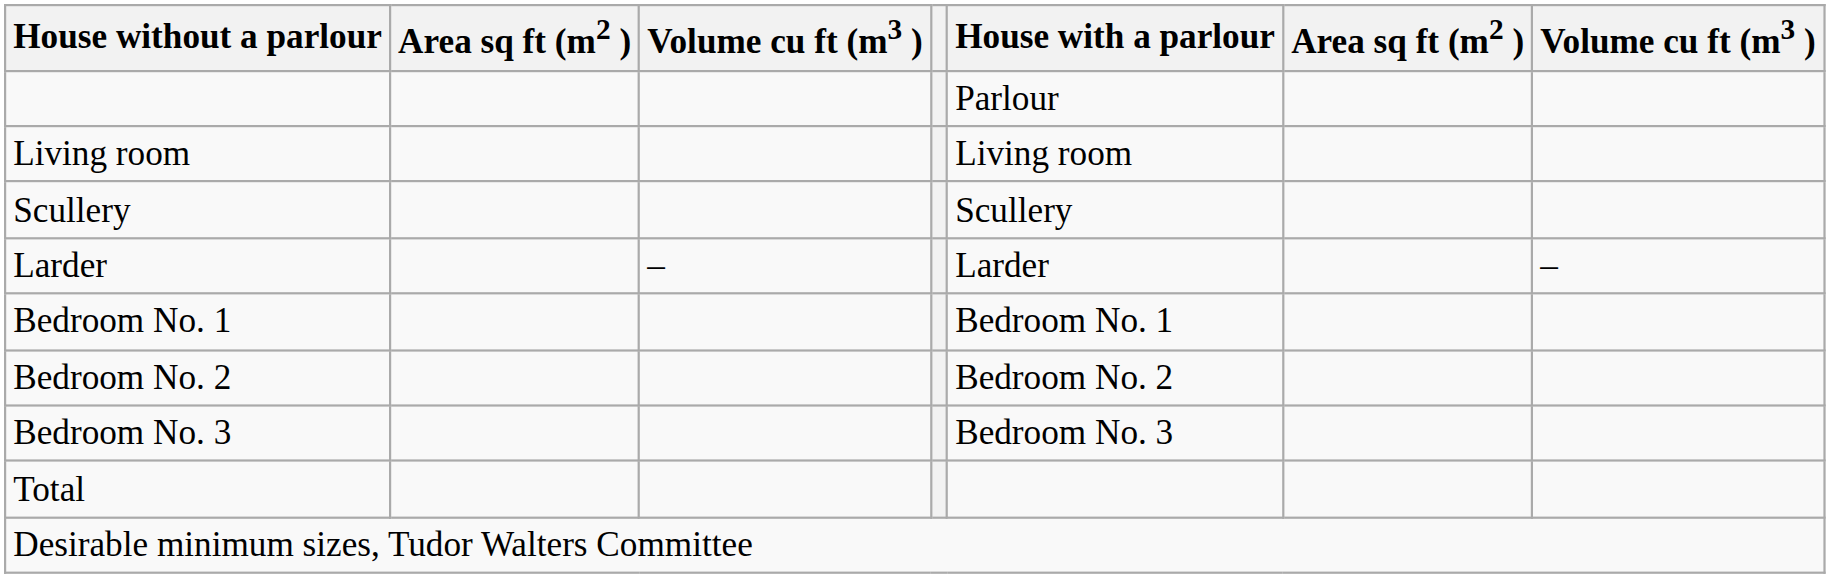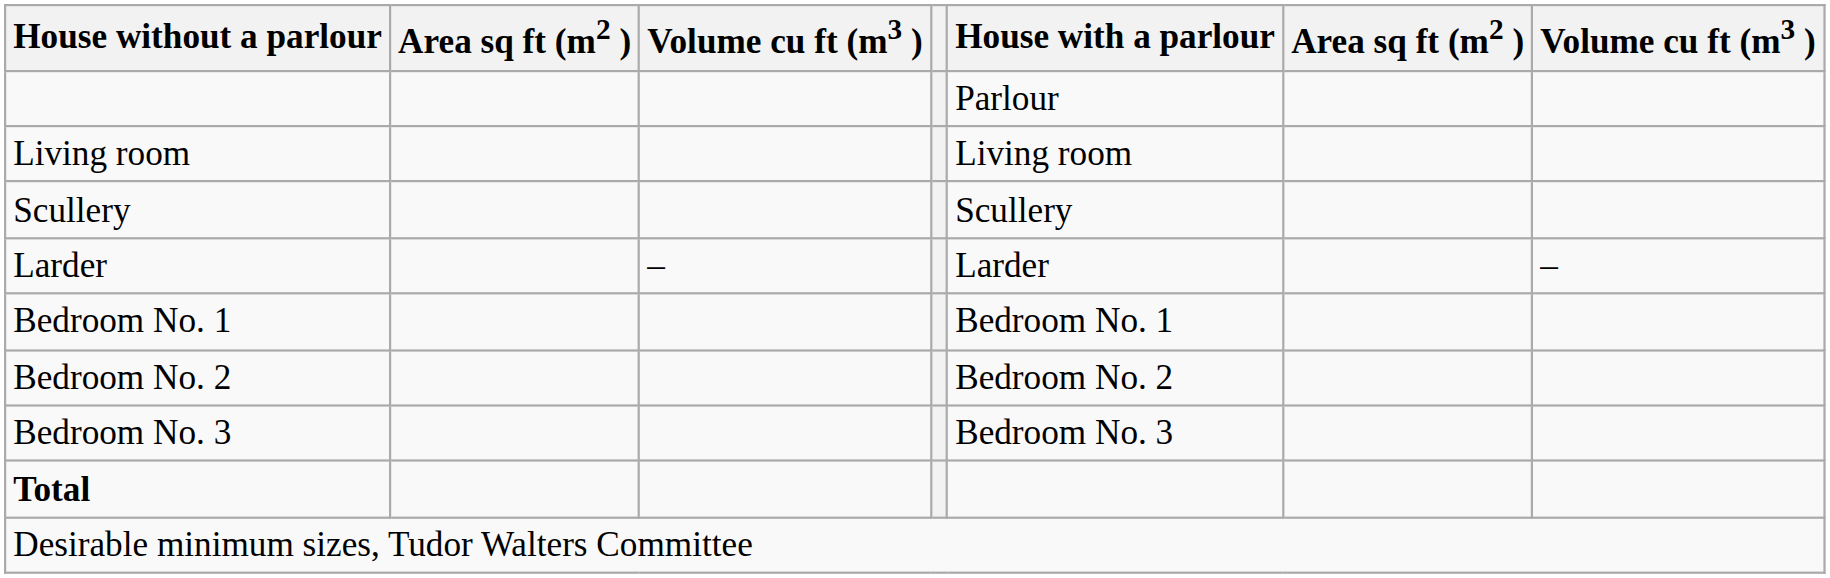Total | House without a parlour: normal -> bold
